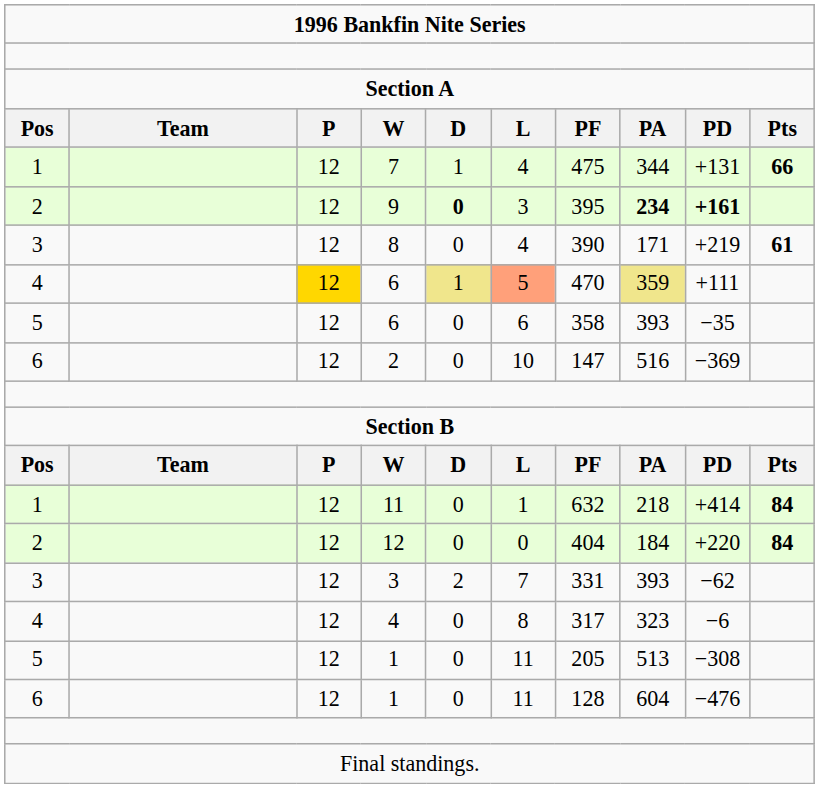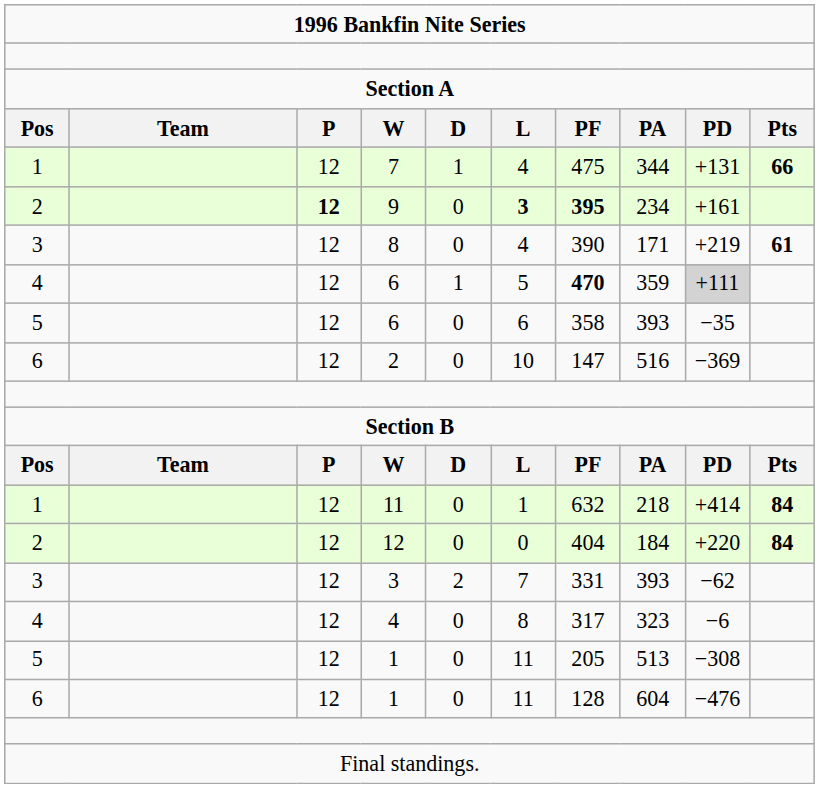9 | column 3: normal -> bold
9 | column 5: bold -> normal
9 | column 6: normal -> bold
9 | column 7: normal -> bold
9 | column 8: bold -> normal
9 | column 9: bold -> normal
4 / 6 | column 3: gold background -> no background
4 / 6 | column 5: khaki background -> no background
4 / 6 | column 6: lightsalmon background -> no background
4 / 6 | column 7: normal -> bold
4 / 6 | column 8: khaki background -> no background
4 / 6 | column 9: no background -> lightgrey background
